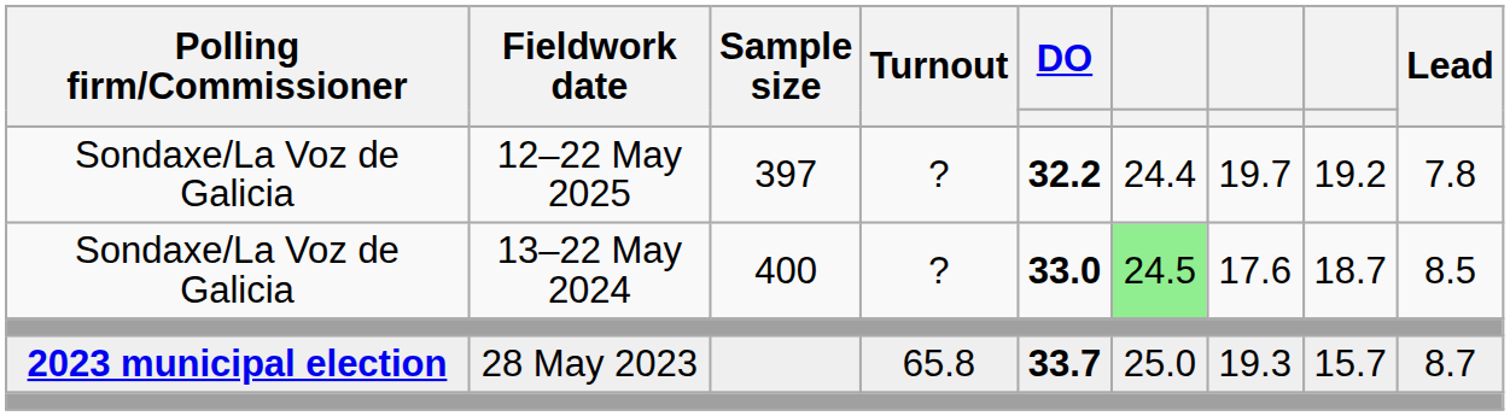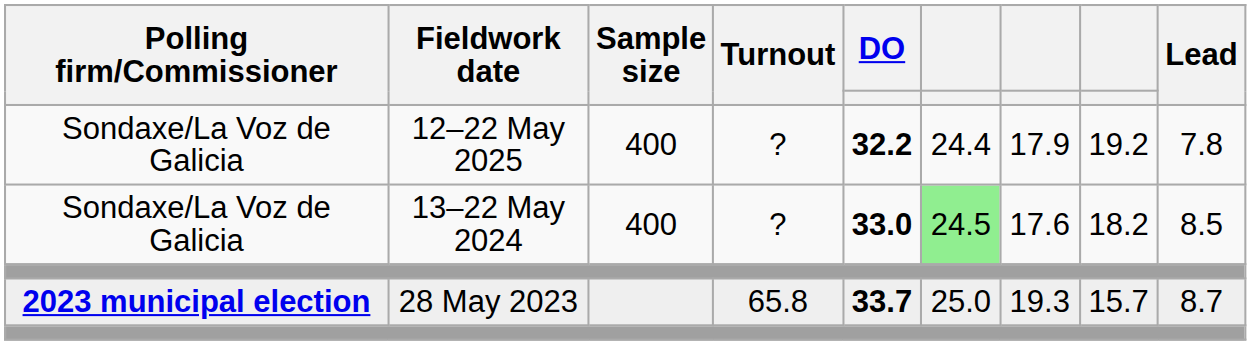12–22 May 2025 | Sample size: 397 -> 400
12–22 May 2025 | column 7: 19.7 -> 17.9
13–22 May 2024 | column 8: 18.7 -> 18.2
